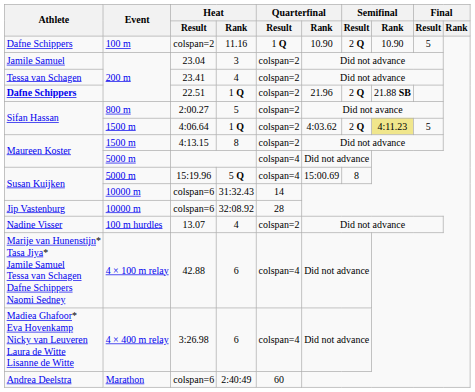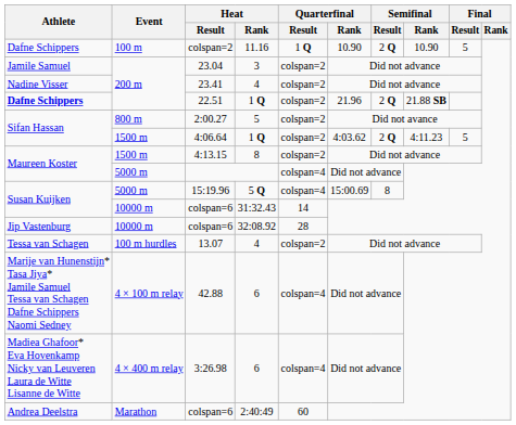23.41 | Athlete: Tessa van Schagen -> Nadine Visser
4:06.64 | Semifinal / Rank: khaki background -> no background
13.07 | Athlete: Nadine Visser -> Tessa van Schagen
